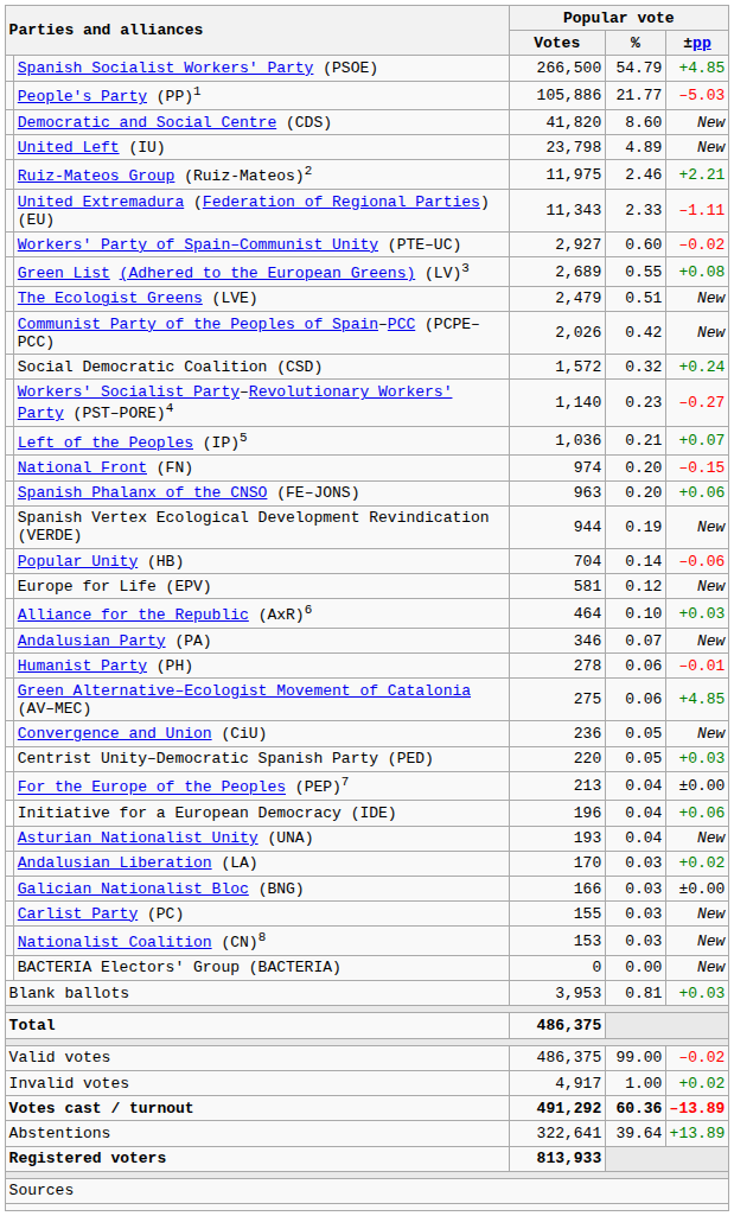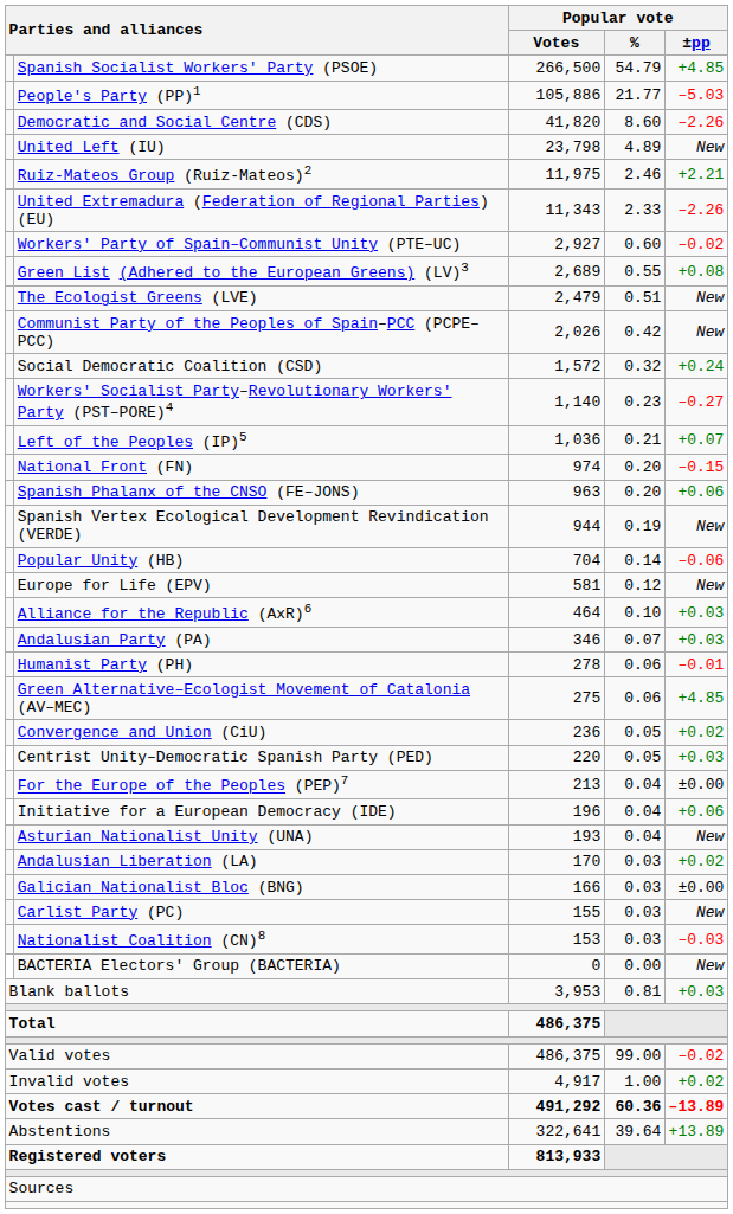Democratic and Social Centre (CDS) | Popular vote / ±pp: New -> –2.26
United Extremadura (Federation of Regional Parties) (EU) | Popular vote / ±pp: –1.11 -> –2.26
Andalusian Party (PA) | Popular vote / ±pp: New -> +0.03
Convergence and Union (CiU) | Popular vote / ±pp: New -> +0.02
Nationalist Coalition (CN)8 | Popular vote / ±pp: New -> –0.03
